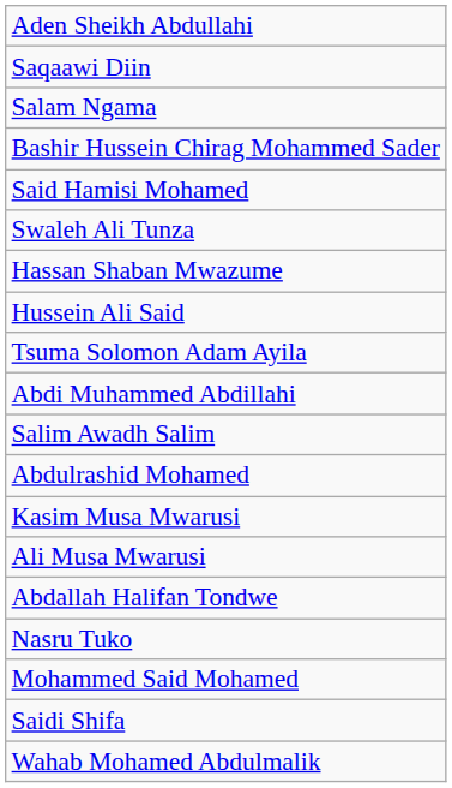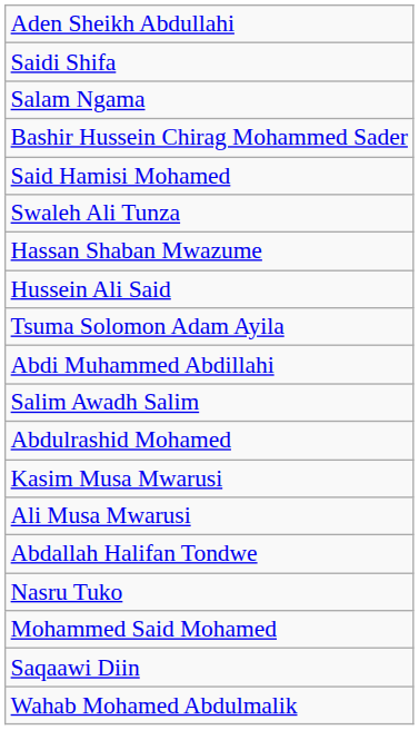row 2 | column 1: Saqaawi Diin -> Saidi Shifa
row 18 | column 1: Saidi Shifa -> Saqaawi Diin
